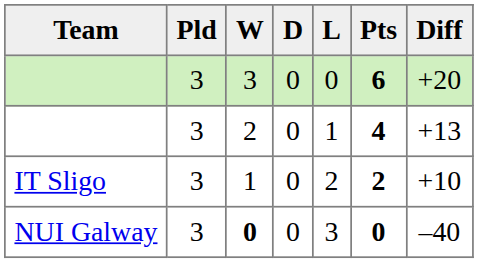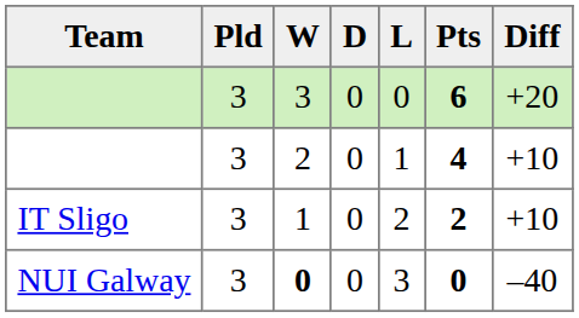row 3 | Diff: +13 -> +10
